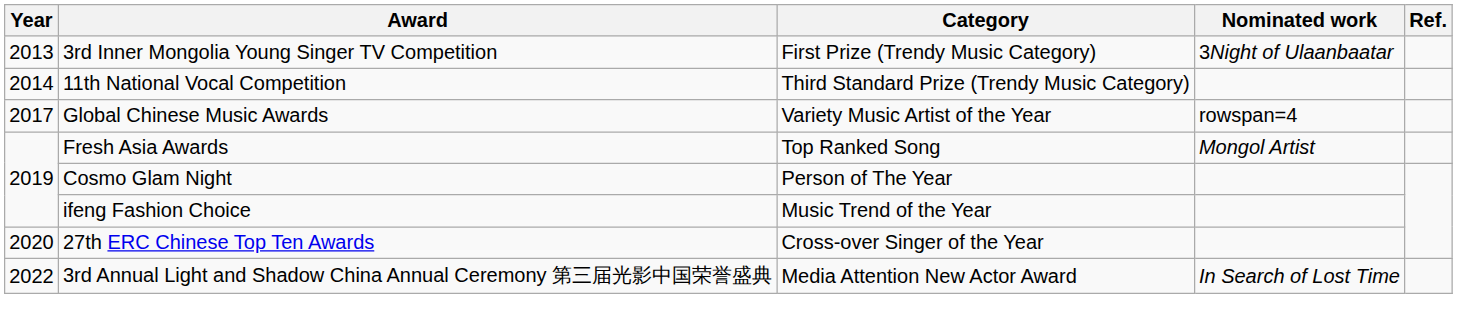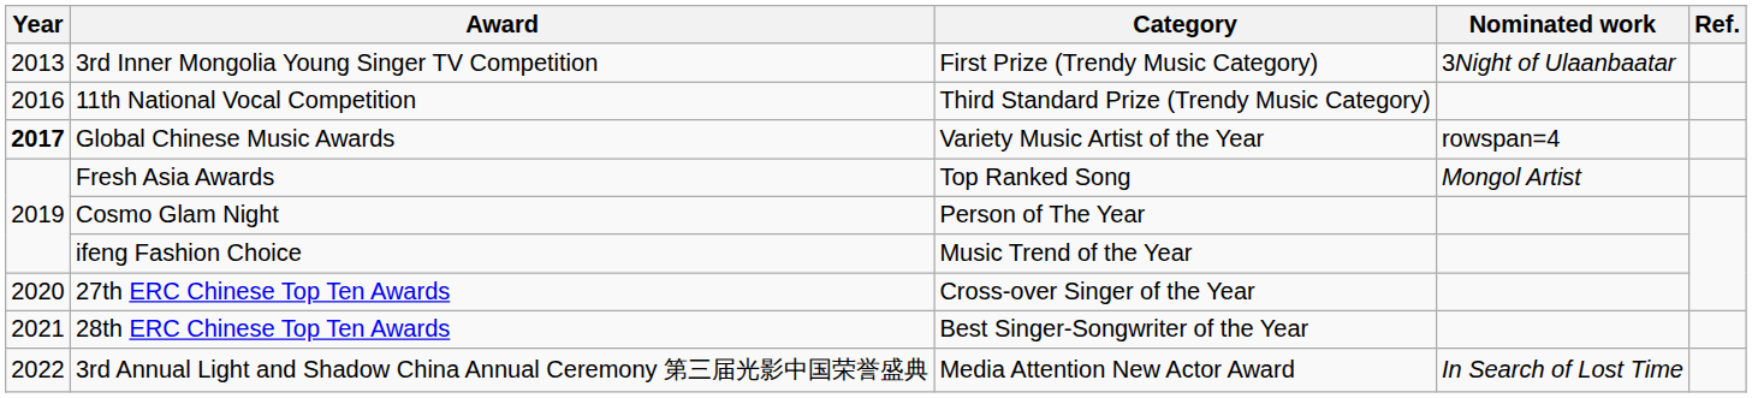11th National Vocal Competition | Year: 2014 -> 2016
Global Chinese Music Awards | Year: normal -> bold
+ row: 2021 | 28th ERC Chinese Top Ten Awards | Best Singer-Songwriter of the Year
